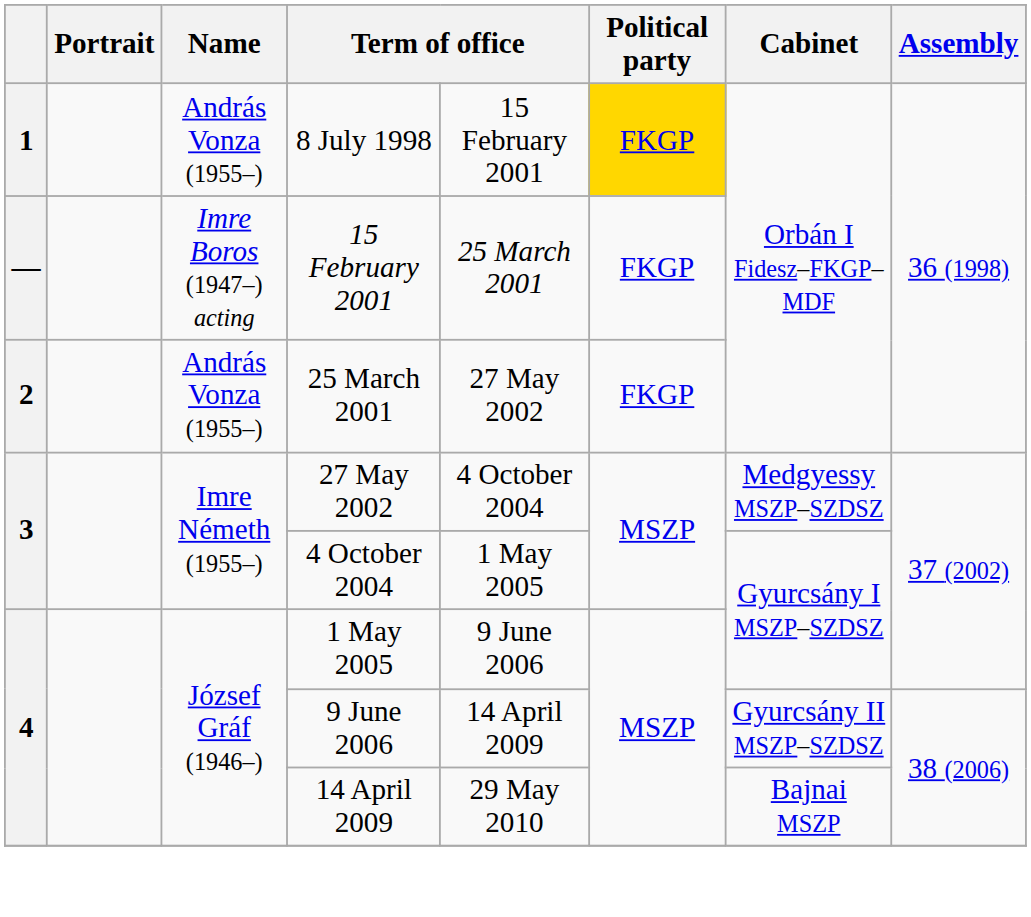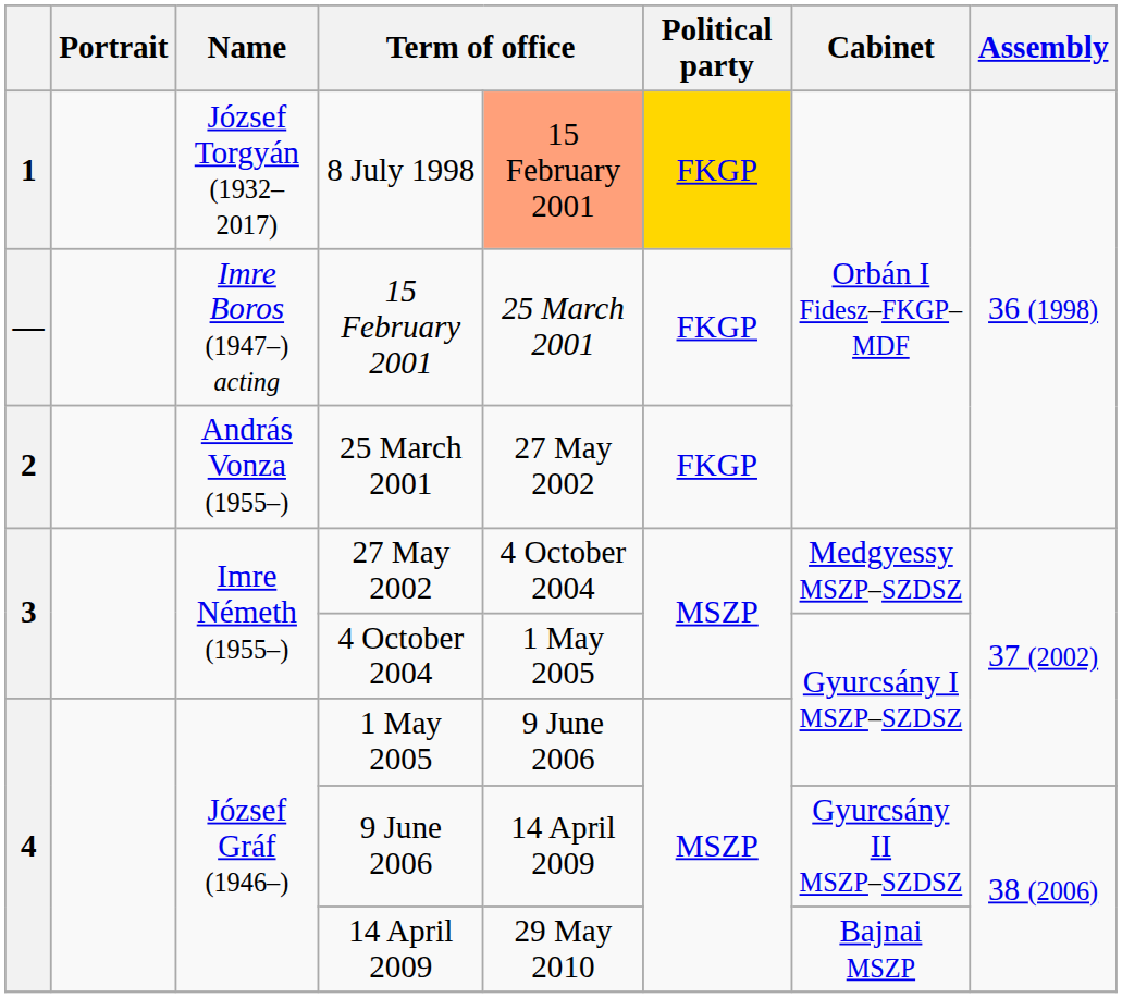8 July 1998 | Name: András Vonza (1955–) -> József Torgyán (1932–2017)
8 July 1998 | column 5: no background -> lightsalmon background
